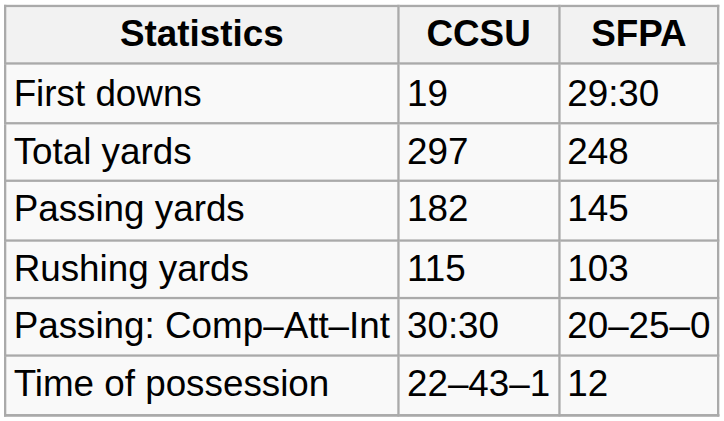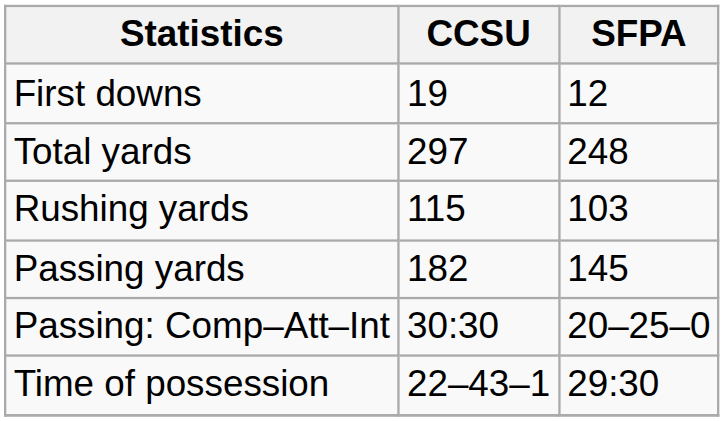First downs | SFPA: 29:30 -> 12
rows swapped: Rushing yards <-> Passing yards
Time of possession | SFPA: 12 -> 29:30
